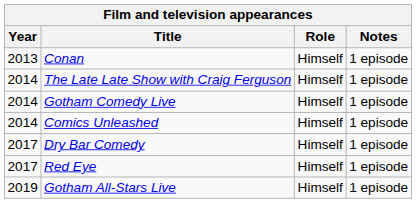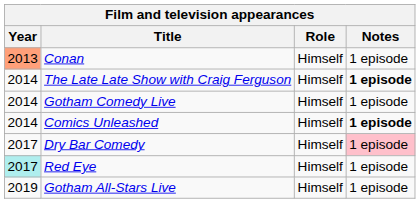Conan | Year: no background -> lightsalmon background
The Late Late Show with Craig Ferguson | Notes: normal -> bold
Comics Unleashed | Notes: normal -> bold
Dry Bar Comedy | Notes: no background -> pink background
Red Eye | Year: no background -> paleturquoise background
